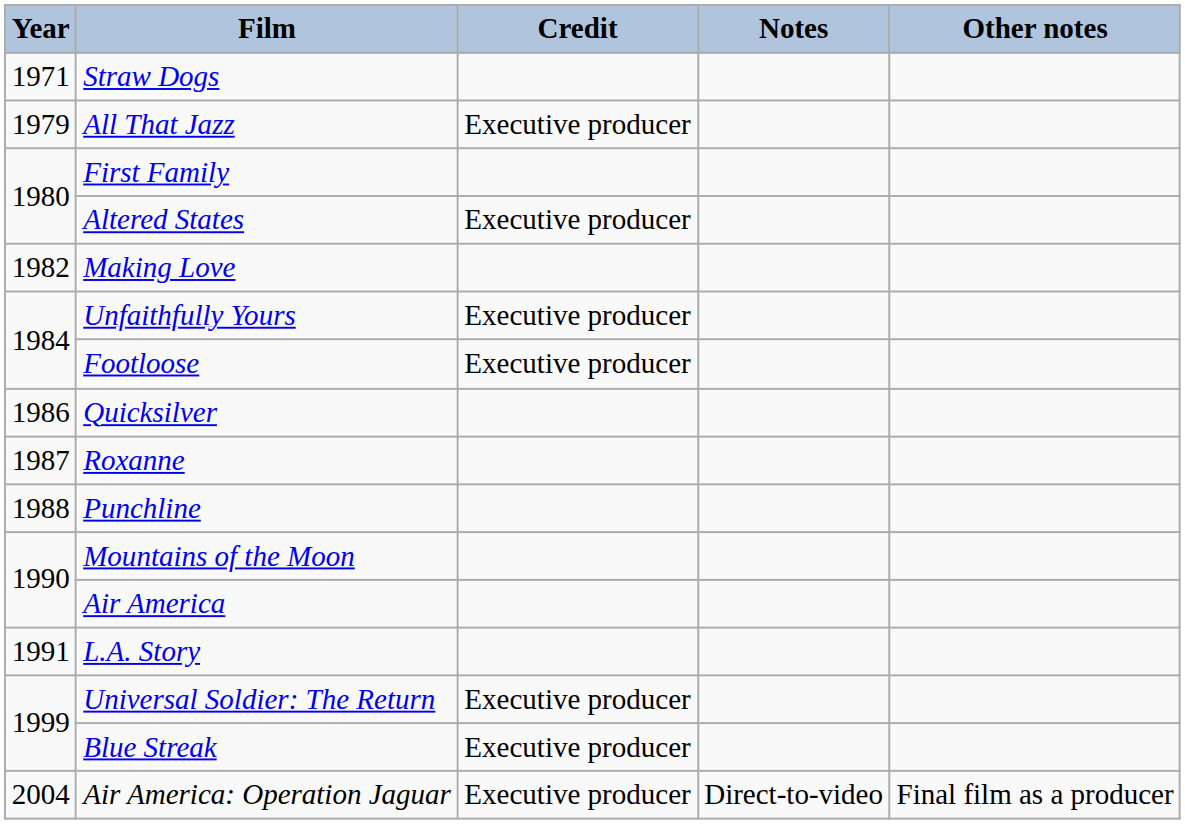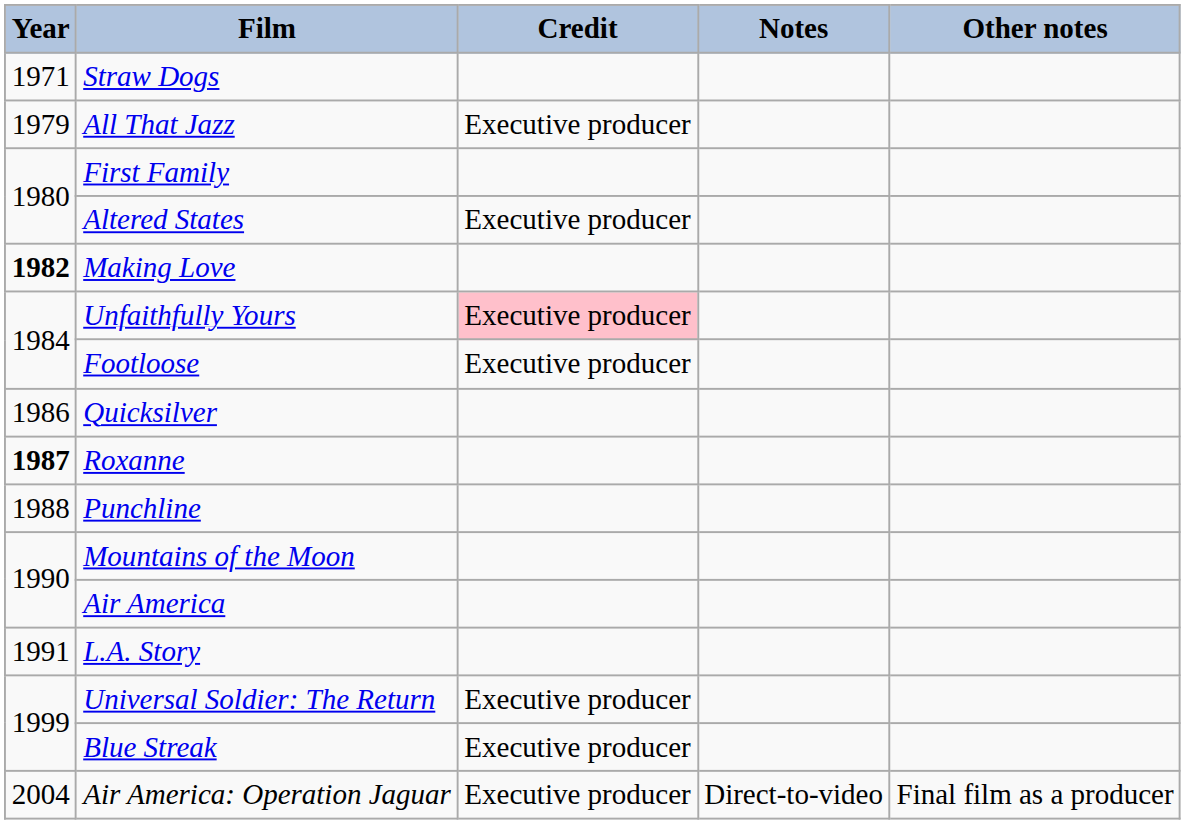Making Love | Year: normal -> bold
Unfaithfully Yours | Credit: no background -> pink background
Roxanne | Year: normal -> bold
